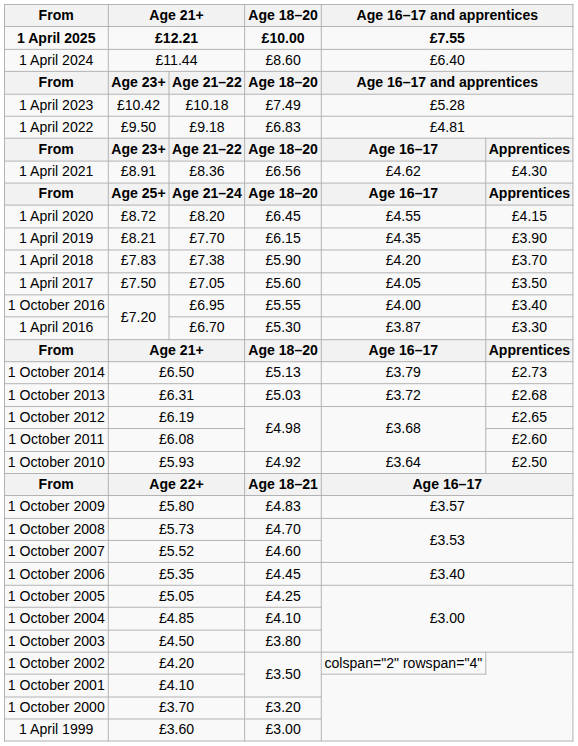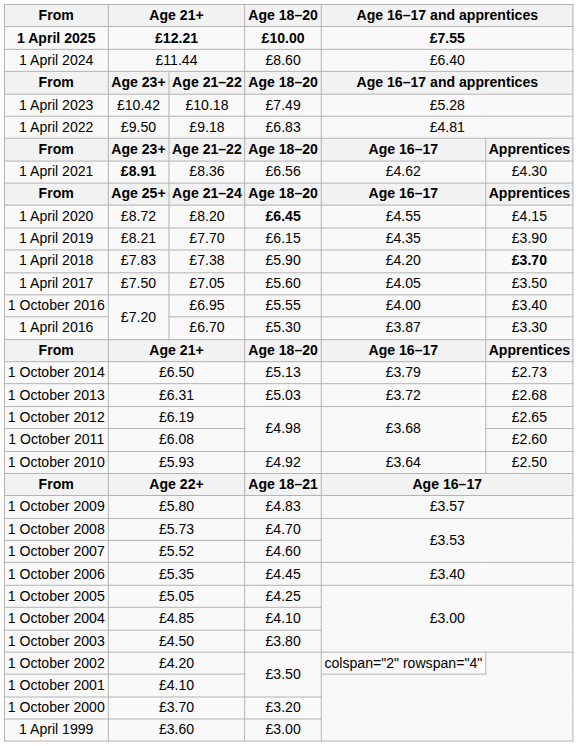1 April 2021 | column 2: normal -> bold
1 April 2020 | Age 18–20: normal -> bold
1 April 2018 | column 6: normal -> bold
